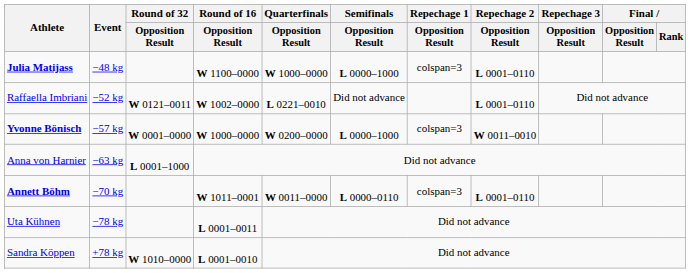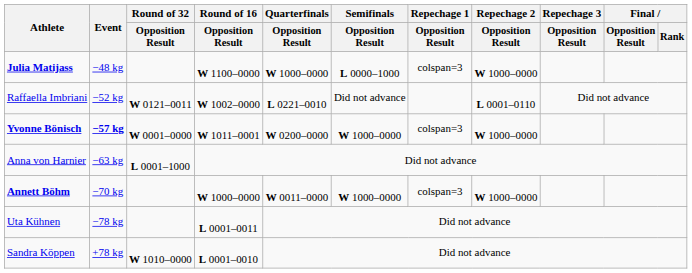Julia Matijass | Repechage 2 / Opposition Result: L 0001–0110 -> W 1000–0000
Yvonne Bönisch | Event: normal -> bold
Yvonne Bönisch | Round of 16 / Opposition Result: W 1000–0000 -> W 1011–0001
Yvonne Bönisch | Semifinals / Opposition Result: L 0000–1000 -> W 1000–0000
Yvonne Bönisch | Repechage 2 / Opposition Result: W 0011–0010 -> W 1000–0000
Annett Böhm | Round of 16 / Opposition Result: W 1011–0001 -> W 1000–0000
Annett Böhm | Semifinals / Opposition Result: L 0000–0110 -> W 1000–0000
Annett Böhm | Repechage 2 / Opposition Result: L 0001–0110 -> W 1000–0000
